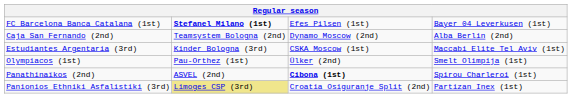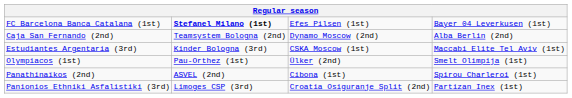Panathinaïkos (2nd) | column 3: bold -> normal
Panionios Ethniki Asfalistiki (3rd) | column 2: khaki background -> no background
